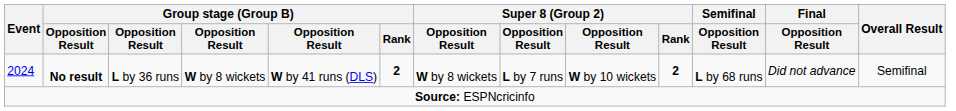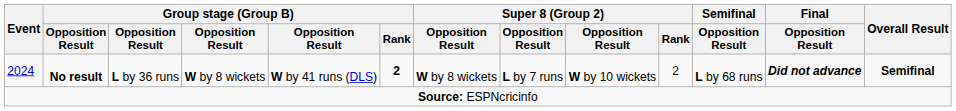2024 | Super 8 (Group 2) / Rank: bold -> normal
2024 | Final / Opposition Result: normal -> bold
2024 | Overall Result: normal -> bold
